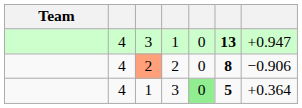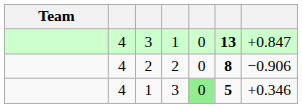row 2 | column 7: +0.947 -> +0.847
row 3 | column 3: lightsalmon background -> no background
row 4 | column 7: +0.364 -> +0.346
